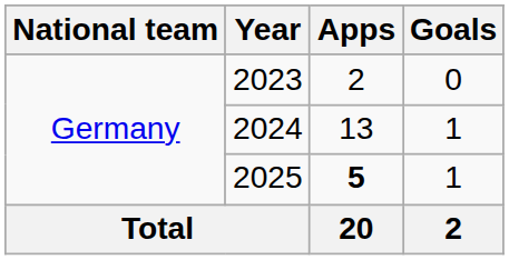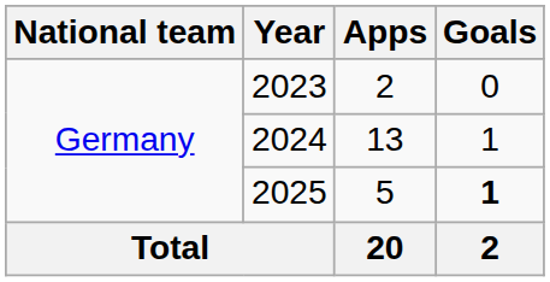2025 | Apps: bold -> normal
2025 | Goals: normal -> bold
